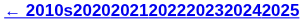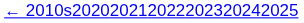row 1 | column 1: bold -> normal
